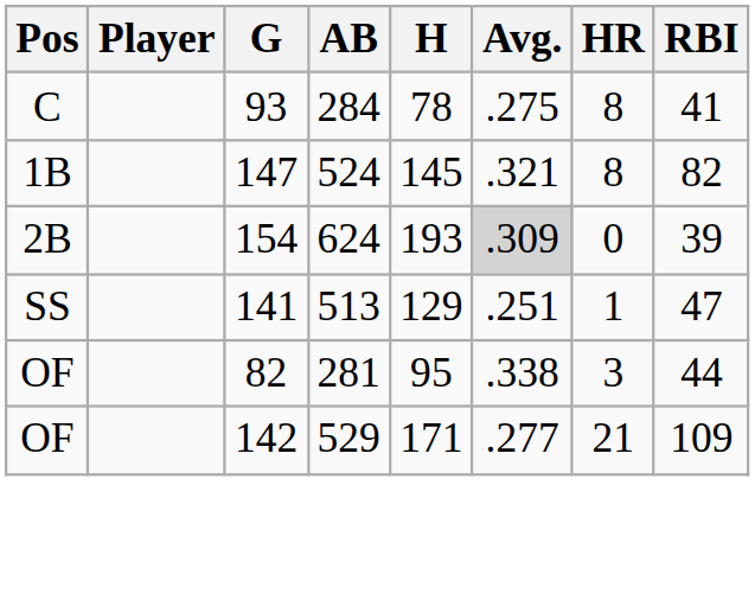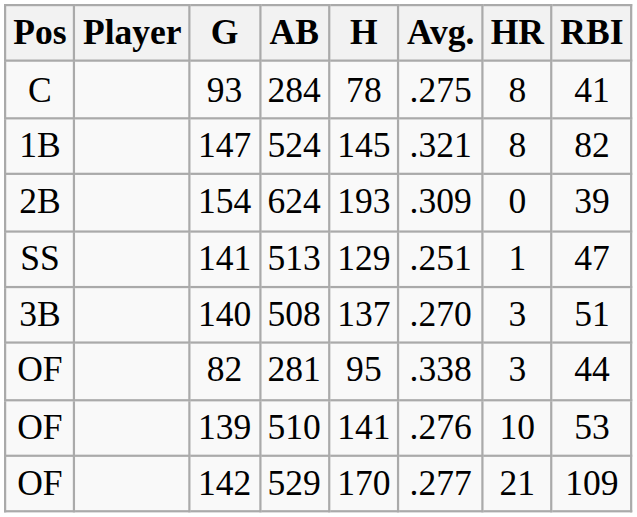154 | Avg.: lightgrey background -> no background
+ row: 3B | 140 | 508 | 137 | .270 | 3 | 51
+ row: OF | 139 | 510 | 141 | .276 | 10 | 53
142 | H: 171 -> 170
